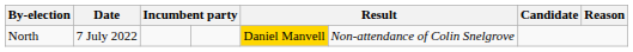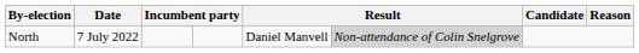North | column 5: gold background -> no background
North | column 6: no background -> lightgrey background
